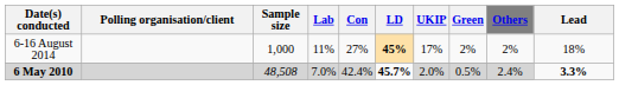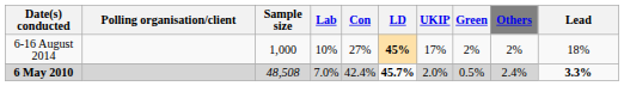6-16 August 2014 | Lab: 11% -> 10%
